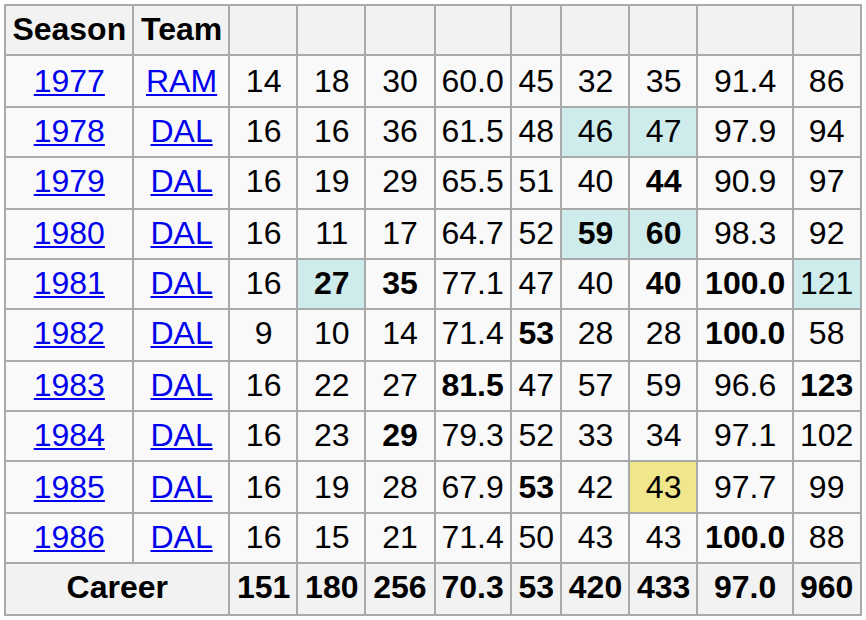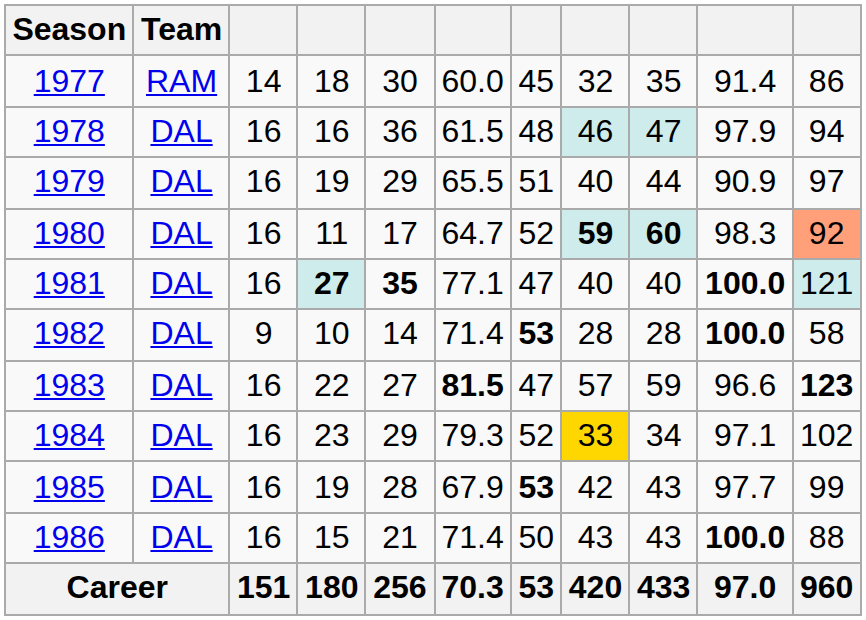1979 | column 9: bold -> normal
1980 | column 11: no background -> lightsalmon background
1981 | column 9: bold -> normal
1984 | column 5: bold -> normal
1984 | column 8: no background -> gold background
1985 | column 9: khaki background -> no background
